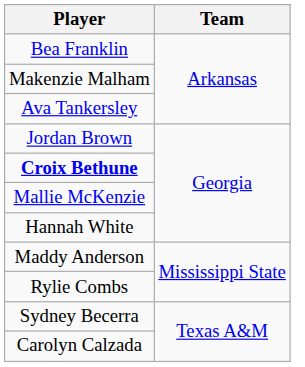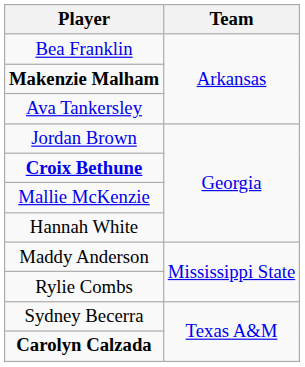Makenzie Malham | Player: normal -> bold
Carolyn Calzada | Player: normal -> bold
